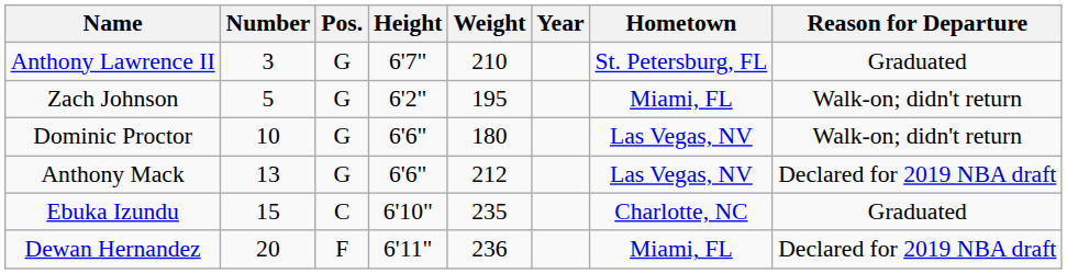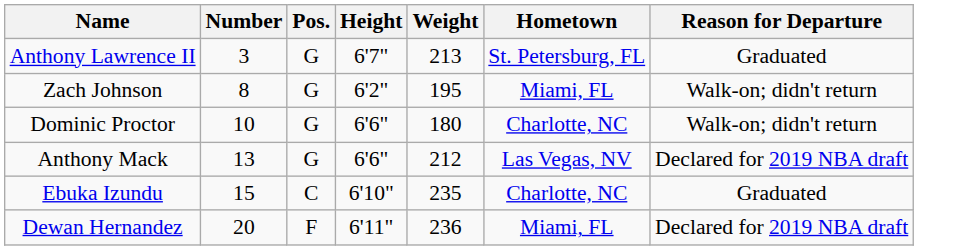- column: Year
Anthony Lawrence II | Weight: 210 -> 213
Zach Johnson | Number: 5 -> 8
Dominic Proctor | Hometown: Las Vegas, NV -> Charlotte, NC
